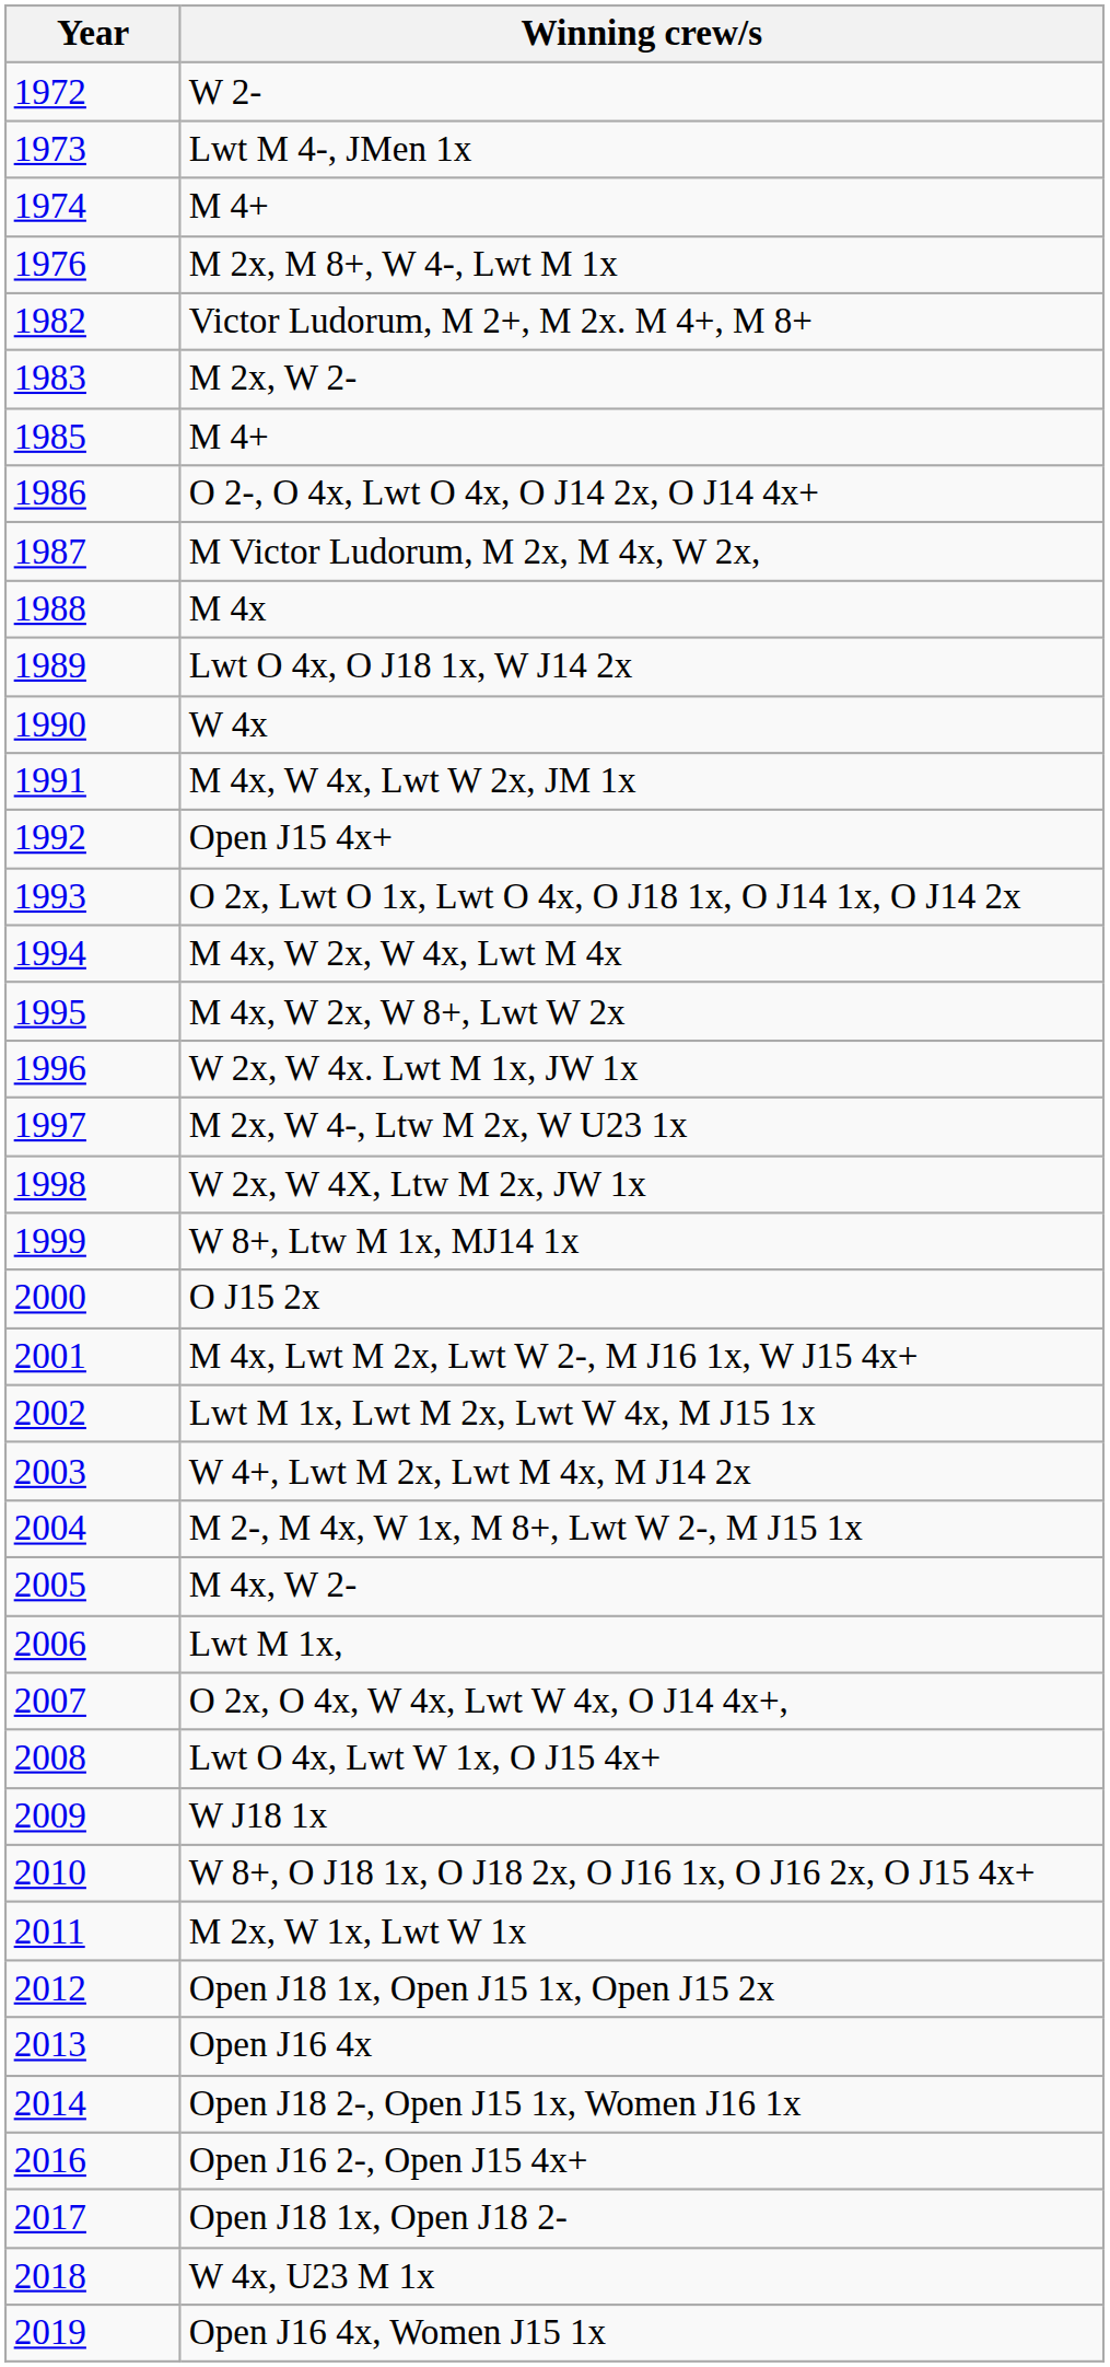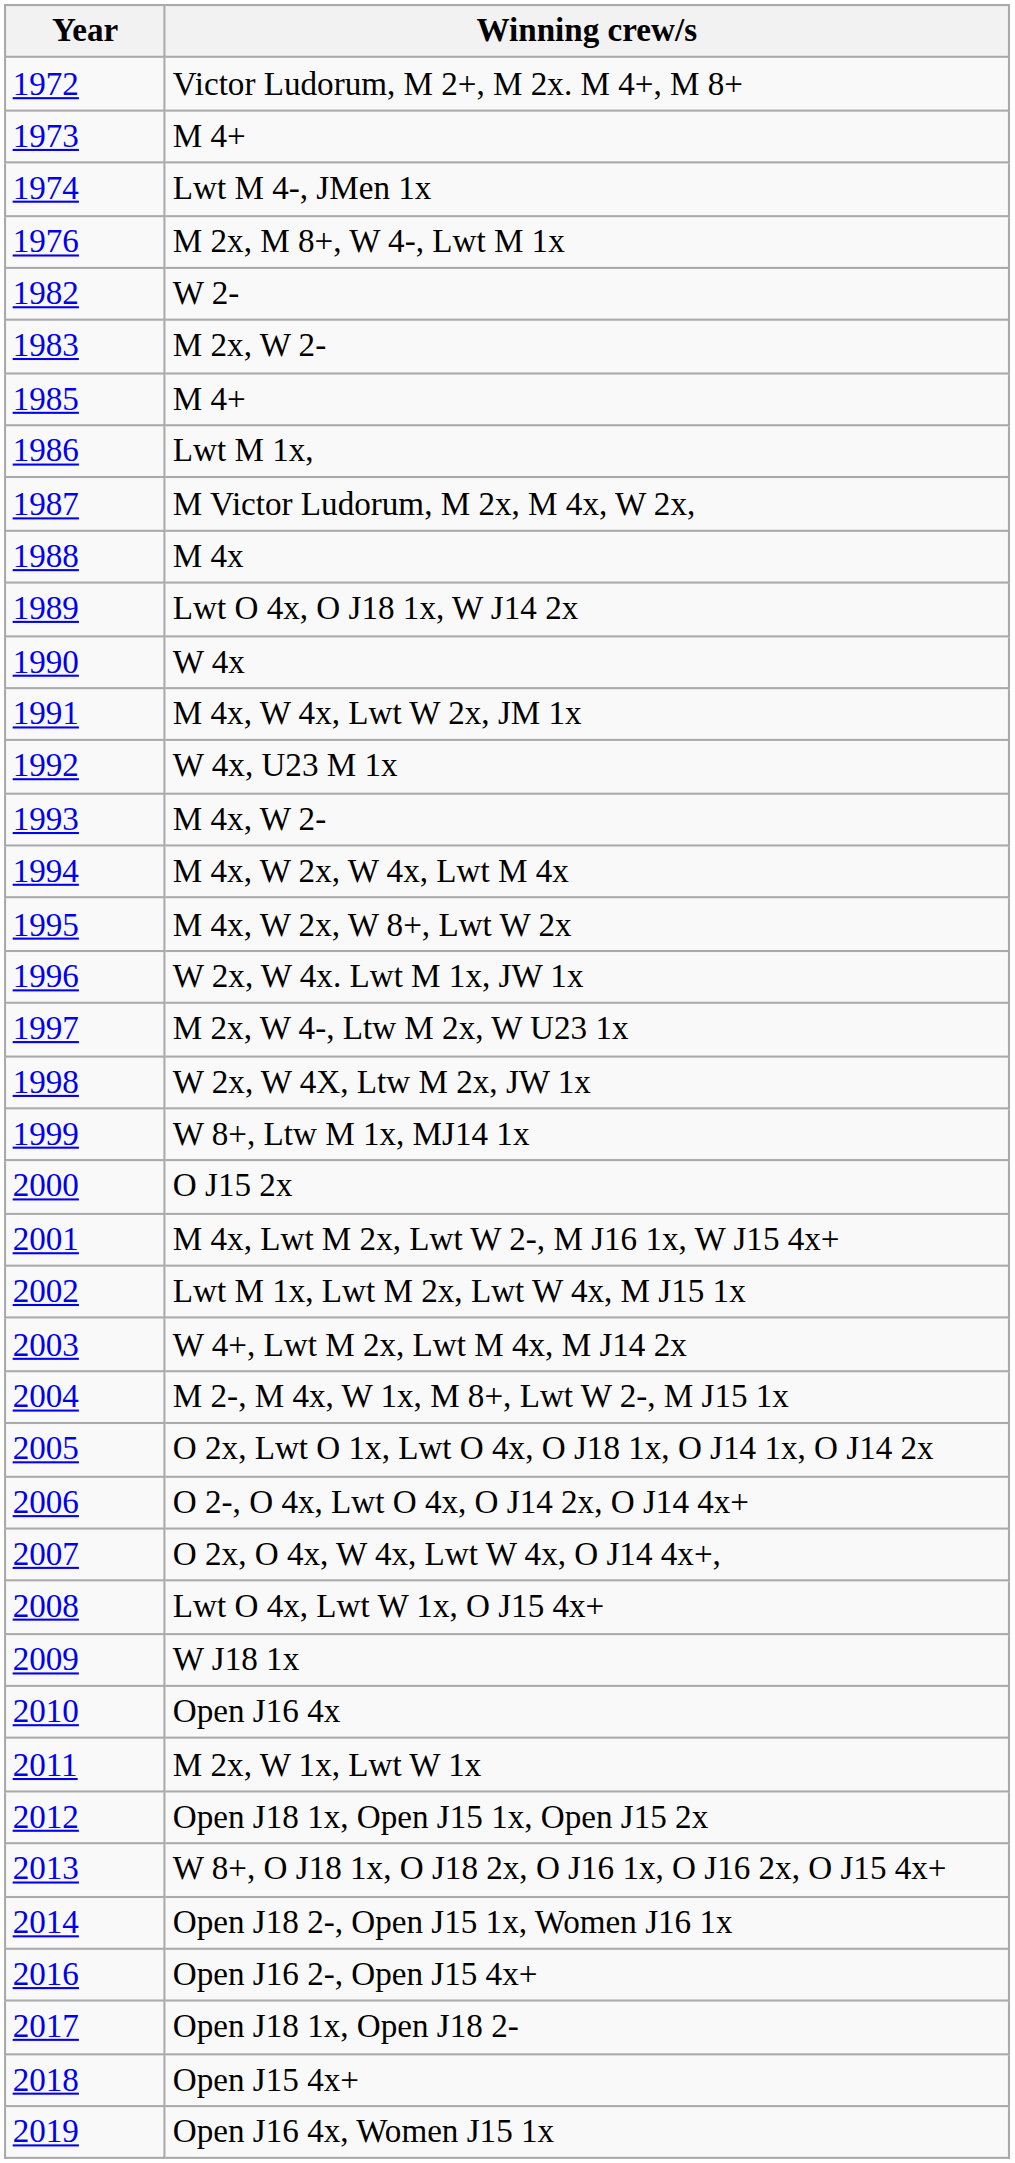row 2 | Winning crew/s: W 2- -> Victor Ludorum, M 2+, M 2x. M 4+, M 8+
row 3 | Winning crew/s: Lwt M 4-, JMen 1x -> M 4+
row 4 | Winning crew/s: M 4+ -> Lwt M 4-, JMen 1x
row 6 | Winning crew/s: Victor Ludorum, M 2+, M 2x. M 4+, M 8+ -> W 2-
row 9 | Winning crew/s: O 2-, O 4x, Lwt O 4x, O J14 2x, O J14 4x+ -> Lwt M 1x,
row 15 | Winning crew/s: Open J15 4x+ -> W 4x, U23 M 1x
row 16 | Winning crew/s: O 2x, Lwt O 1x, Lwt O 4x, O J18 1x, O J14 1x, O J14 2x -> M 4x, W 2-
row 28 | Winning crew/s: M 4x, W 2- -> O 2x, Lwt O 1x, Lwt O 4x, O J18 1x, O J14 1x, O J14 2x
row 29 | Winning crew/s: Lwt M 1x, -> O 2-, O 4x, Lwt O 4x, O J14 2x, O J14 4x+
row 33 | Winning crew/s: W 8+, O J18 1x, O J18 2x, O J16 1x, O J16 2x, O J15 4x+ -> Open J16 4x
row 36 | Winning crew/s: Open J16 4x -> W 8+, O J18 1x, O J18 2x, O J16 1x, O J16 2x, O J15 4x+
row 40 | Winning crew/s: W 4x, U23 M 1x -> Open J15 4x+
